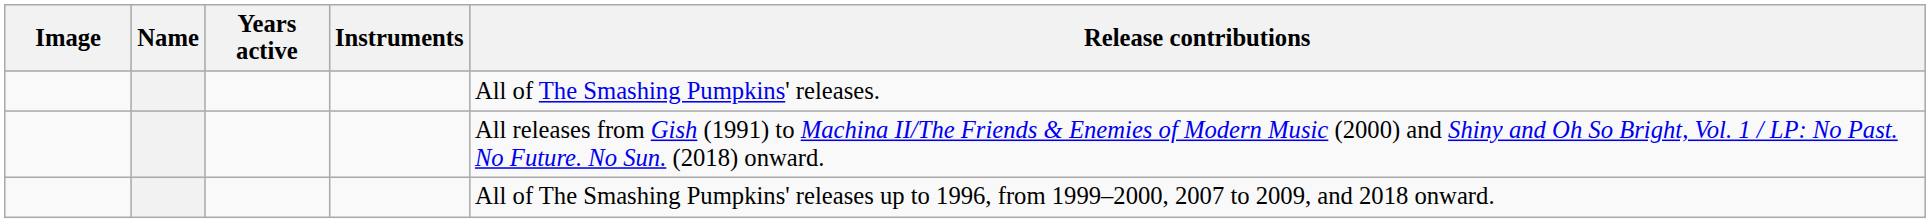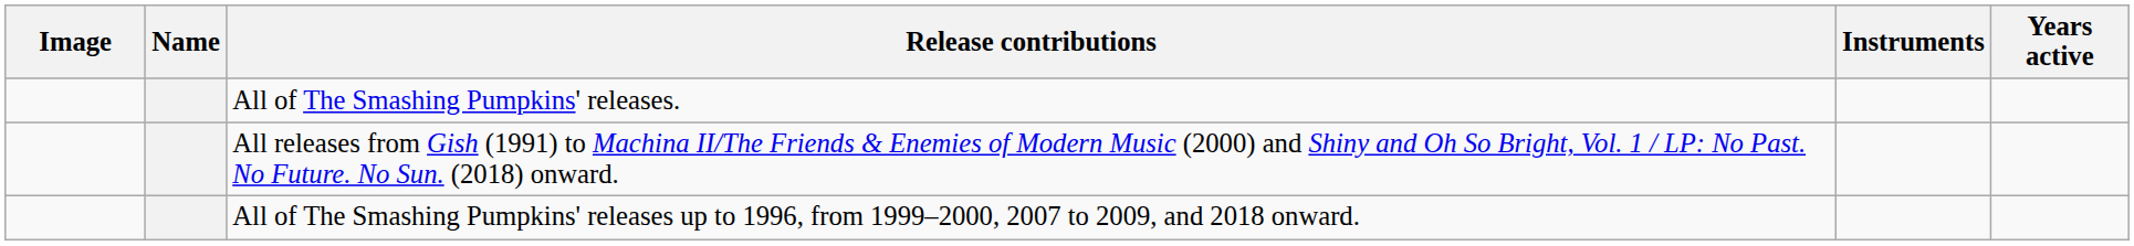columns swapped: Years active <-> Release contributions
